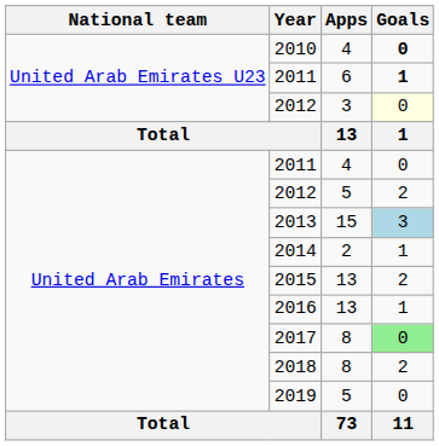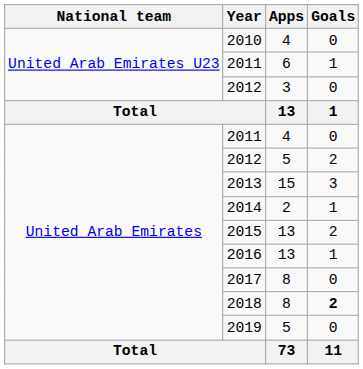2010 | Goals: bold -> normal
2011 / 6 | Goals: bold -> normal
2012 / 3 | Goals: lightyellow background -> no background
2013 | Goals: lightblue background -> no background
2017 | Goals: lightgreen background -> no background
2018 | Goals: normal -> bold
